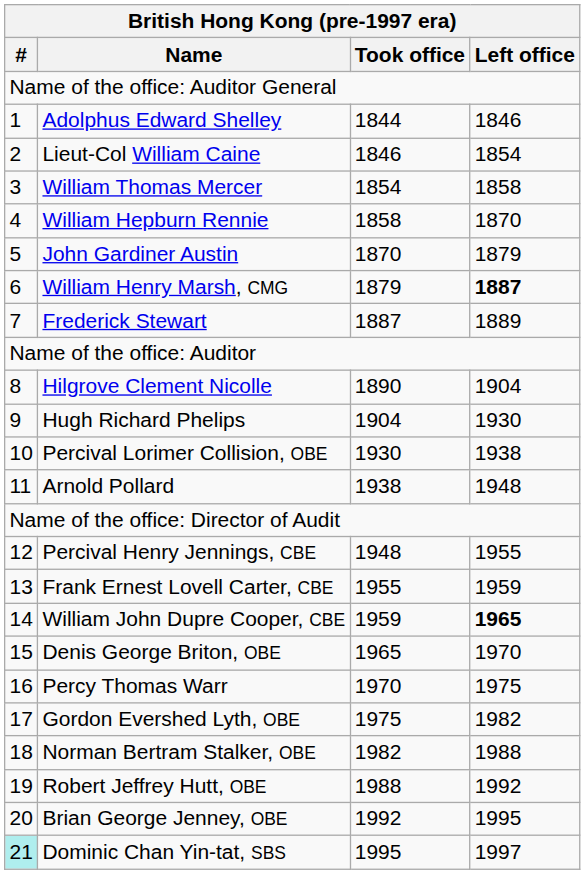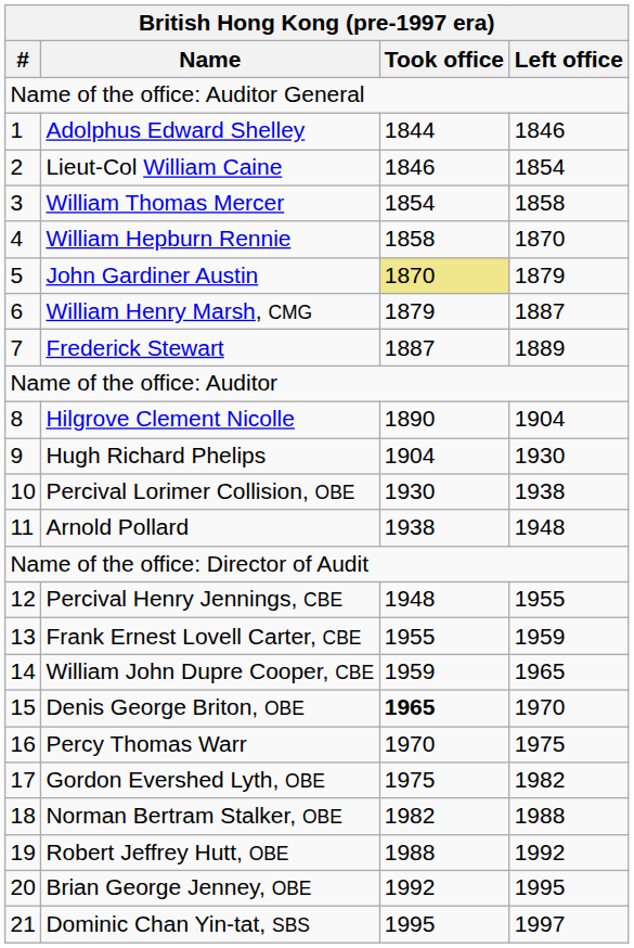John Gardiner Austin | Took office: no background -> khaki background
William Henry Marsh, CMG | Left office: bold -> normal
William John Dupre Cooper, CBE | Left office: bold -> normal
Denis George Briton, OBE | Took office: normal -> bold
Dominic Chan Yin-tat, SBS | #: paleturquoise background -> no background
